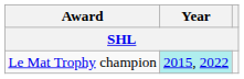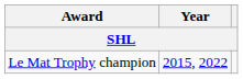Le Mat Trophy champion | Year: paleturquoise background -> no background
